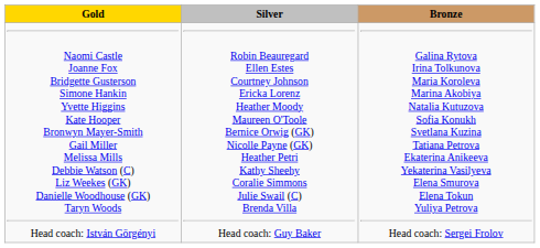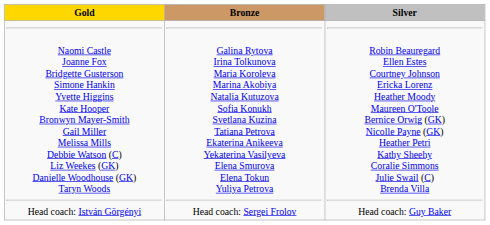columns swapped: Silver <-> Bronze
